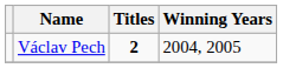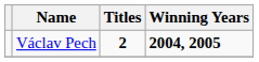Václav Pech | Winning Years: normal -> bold
